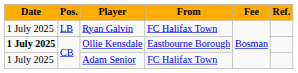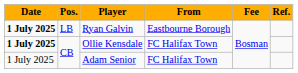Ryan Galvin | Date: normal -> bold
Ryan Galvin | From: FC Halifax Town -> Eastbourne Borough
Ollie Kensdale | From: Eastbourne Borough -> FC Halifax Town
